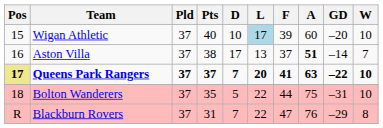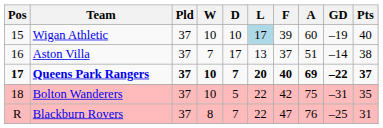columns swapped: W <-> Pts
Wigan Athletic | GD: –20 -> –19
Aston Villa | A: bold -> normal
Queens Park Rangers | Pos: khaki background -> no background
Queens Park Rangers | F: 41 -> 40
Queens Park Rangers | A: 63 -> 69
Bolton Wanderers | F: 44 -> 42
Blackburn Rovers | GD: –29 -> –25
